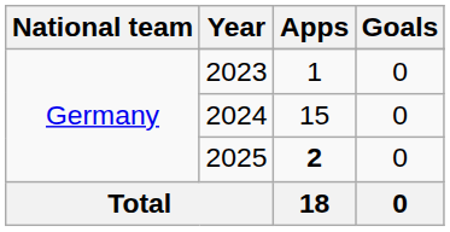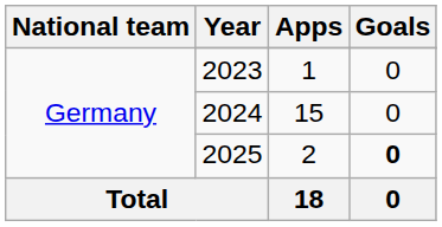2025 | Apps: bold -> normal
2025 | Goals: normal -> bold
